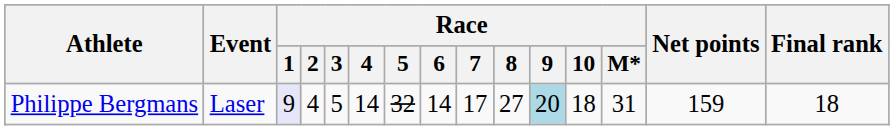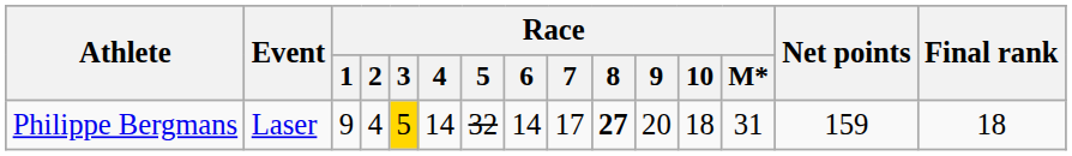Philippe Bergmans | Race / 1: lavender background -> no background
Philippe Bergmans | Race / 3: no background -> gold background
Philippe Bergmans | Race / 8: normal -> bold
Philippe Bergmans | Race / 9: lightblue background -> no background
